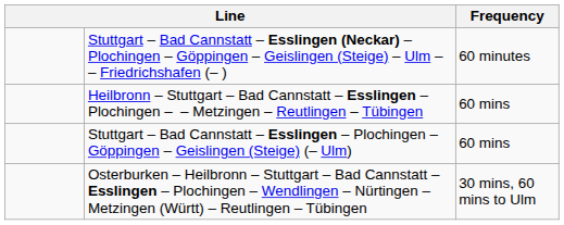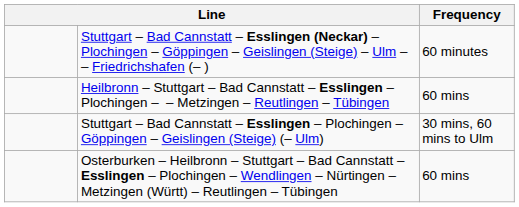row 4 | Frequency: 60 mins -> 30 mins, 60 mins to Ulm
row 5 | Frequency: 30 mins, 60 mins to Ulm -> 60 mins
